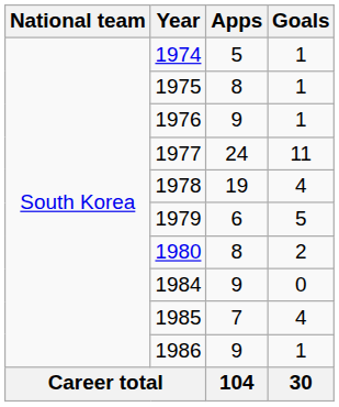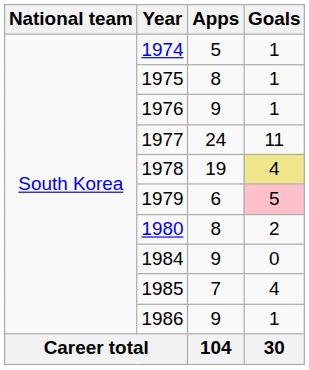1978 | Goals: no background -> khaki background
1979 | Goals: no background -> pink background
